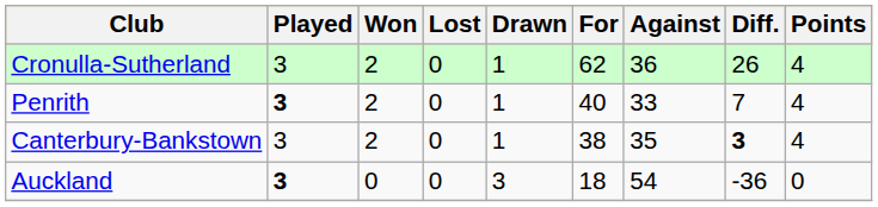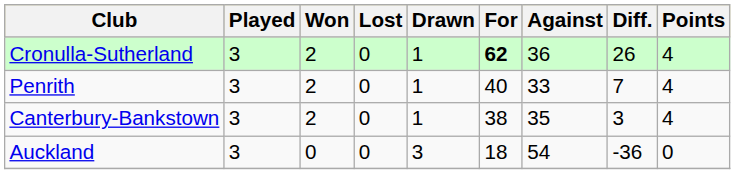Cronulla-Sutherland | For: normal -> bold
Penrith | Played: bold -> normal
Canterbury-Bankstown | Diff.: bold -> normal
Auckland | Played: bold -> normal
